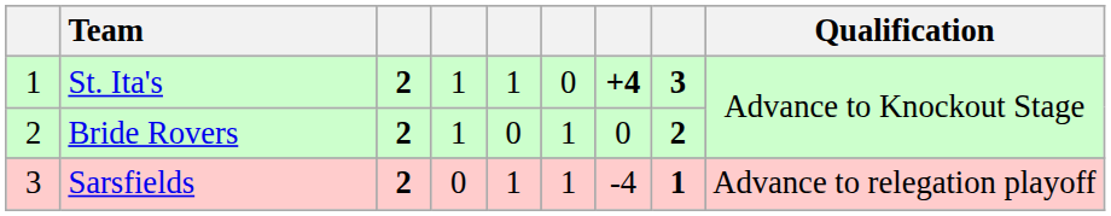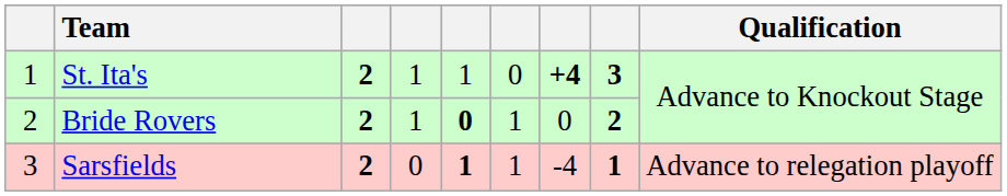Bride Rovers | column 5: normal -> bold
Sarsfields | column 5: normal -> bold
